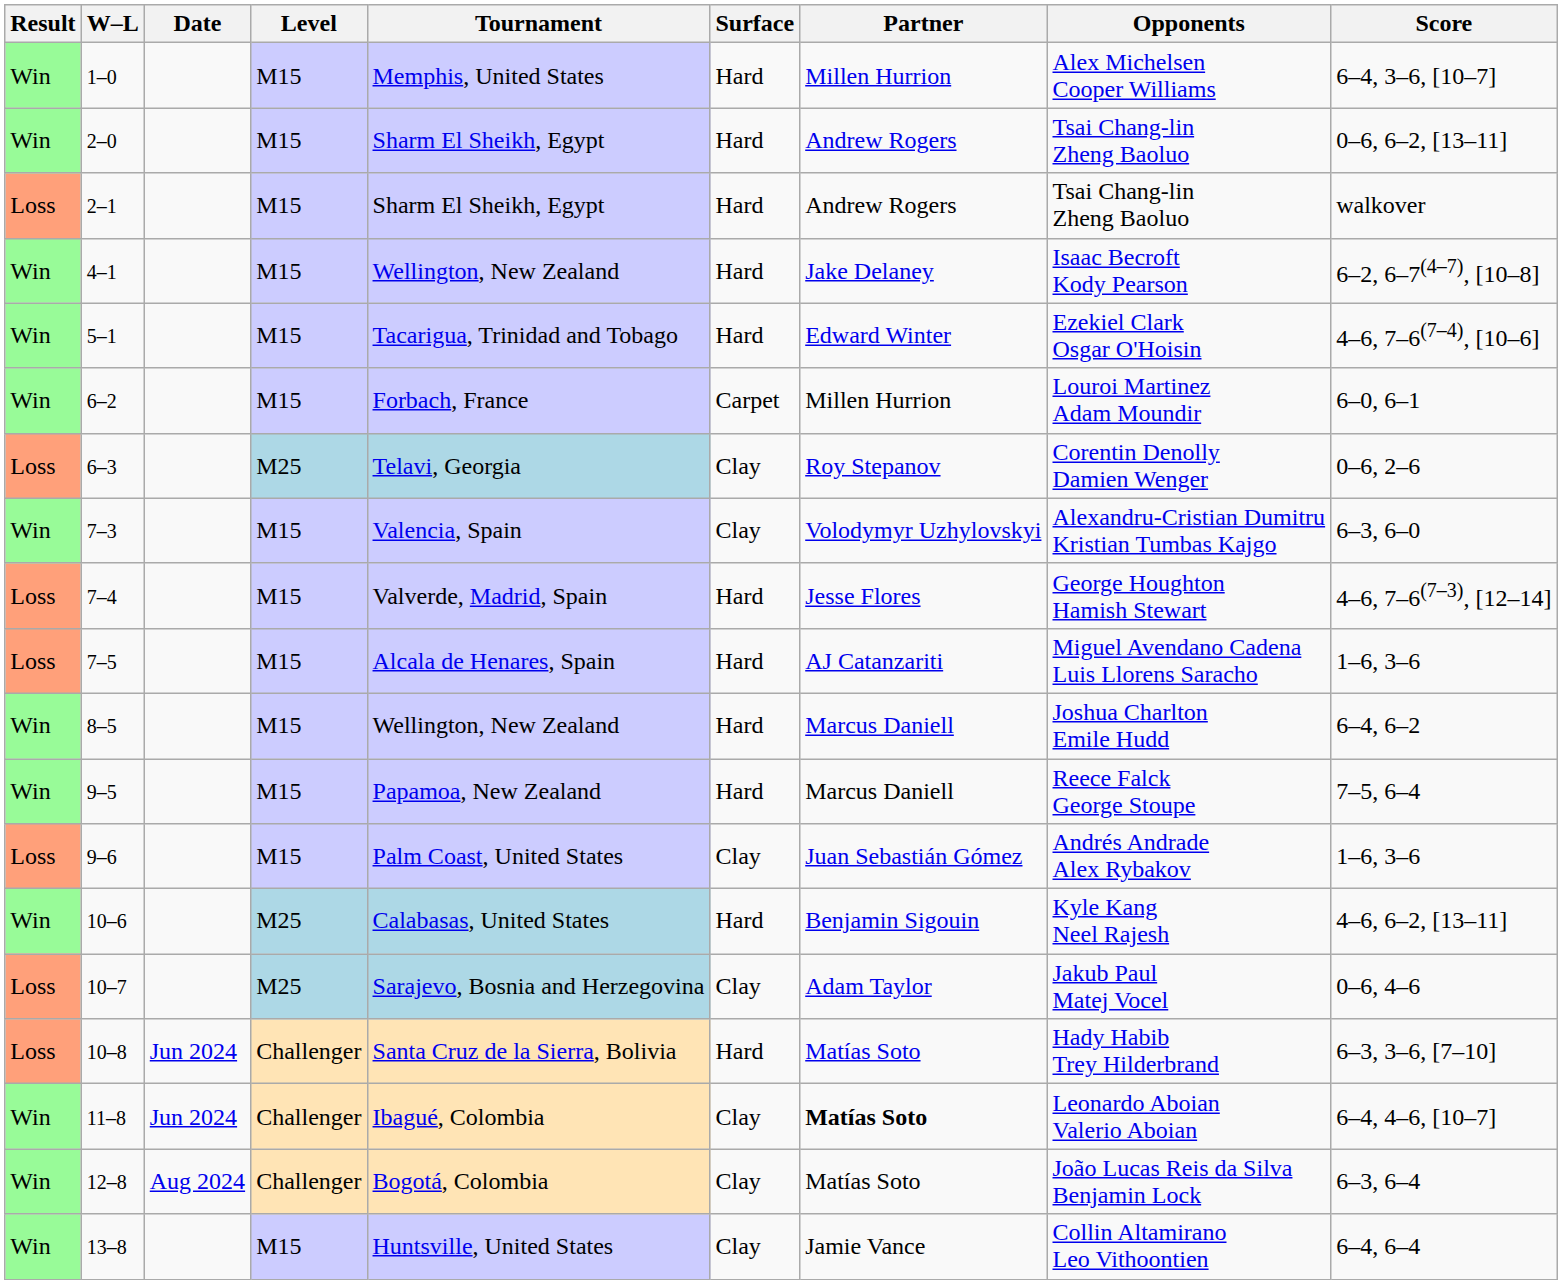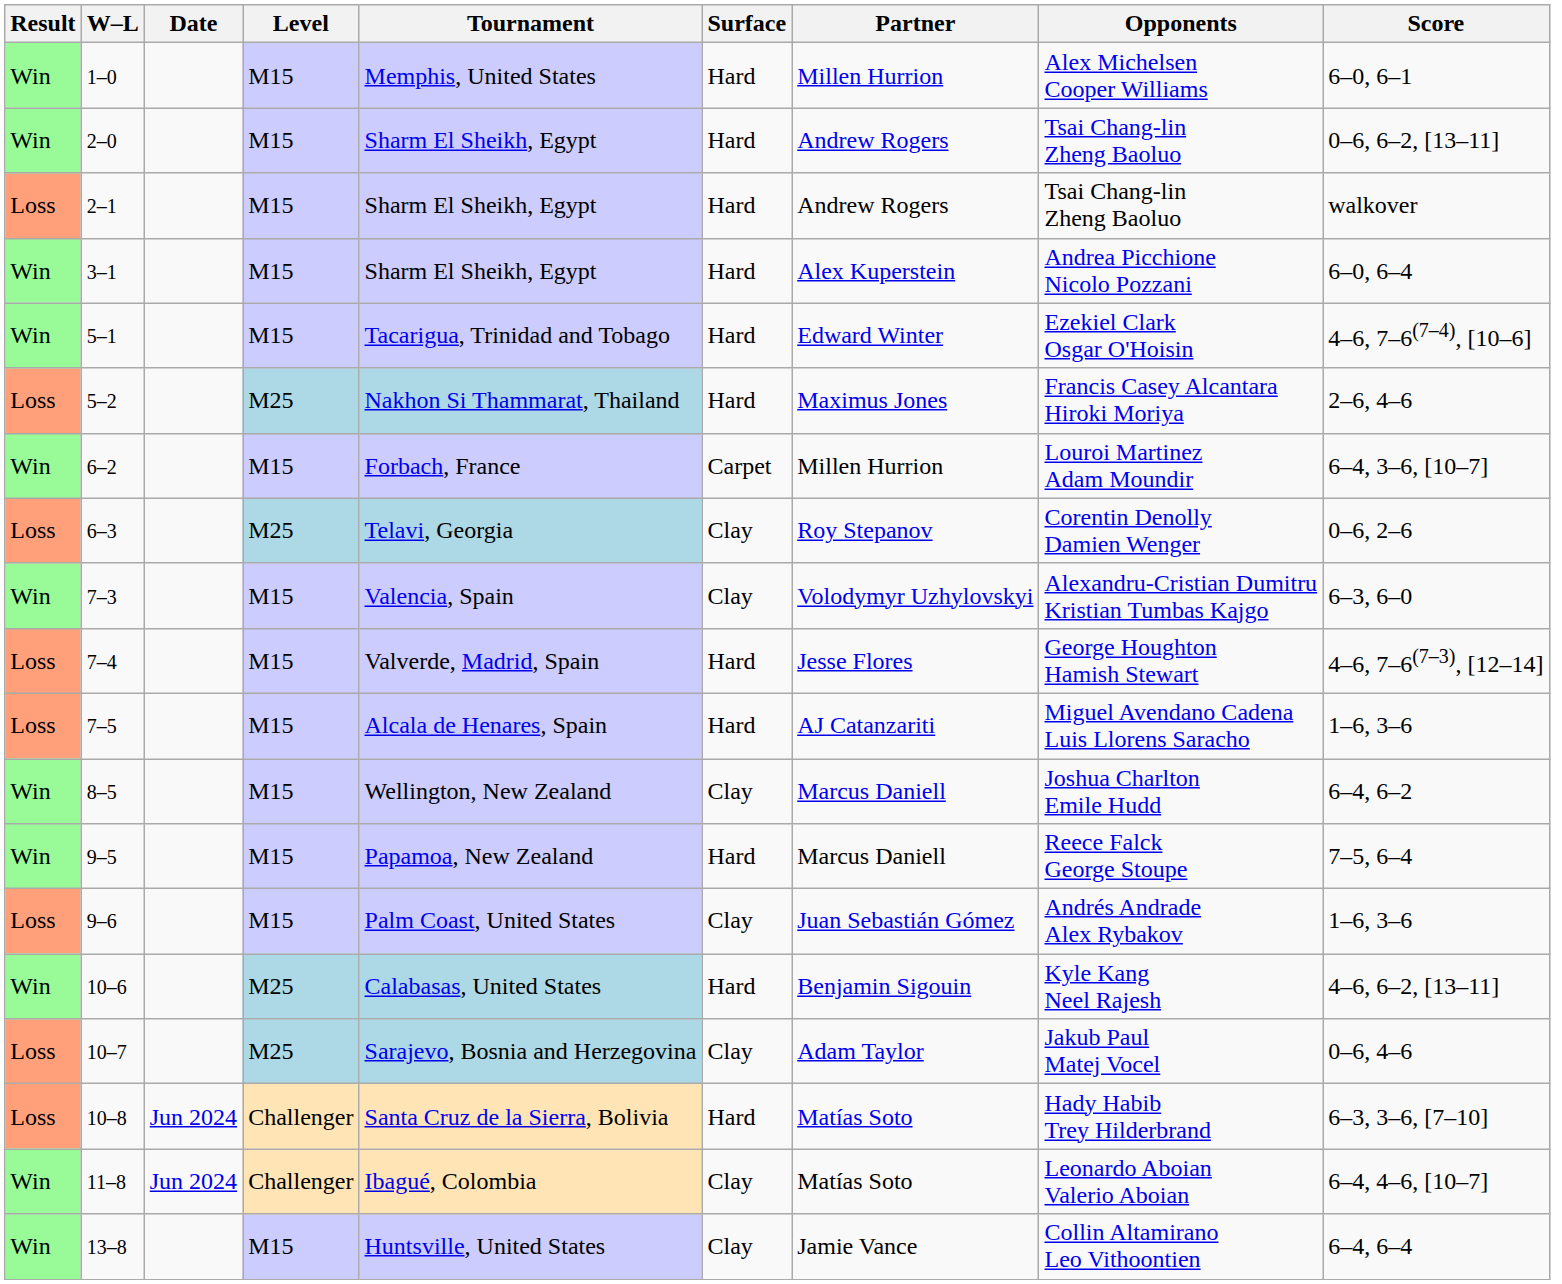1–0 | Score: 6–4, 3–6, [10–7] -> 6–0, 6–1
+ row: Win | 3–1 | M15 | Sharm El Sheikh, Egypt | Hard | Alex Kuperstein | Andrea Picchione Nicolo Pozzani | 6–0, 6–4
- row: Win | 4–1 | M15 | Wellington, New Zealand | Hard | Jake Delaney | Isaac Becroft Kody Pearson | 6–2, 6–7(4–7), [10–8]
+ row: Loss | 5–2 | M25 | Nakhon Si Thammarat, Thailand | Hard | Maximus Jones | Francis Casey Alcantara Hiroki Moriya | 2–6, 4–6
6–2 | Score: 6–0, 6–1 -> 6–4, 3–6, [10–7]
8–5 | Surface: Hard -> Clay
11–8 | Partner: bold -> normal
- row: Win | 12–8 | Aug 2024 | Challenger | Bogotá, Colombia | Clay | Matías Soto | João Lucas Reis da Silva Benjamin Lock | 6–3, 6–4
